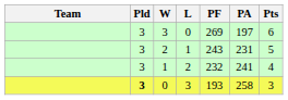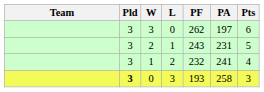row 2 | PF: 269 -> 262
